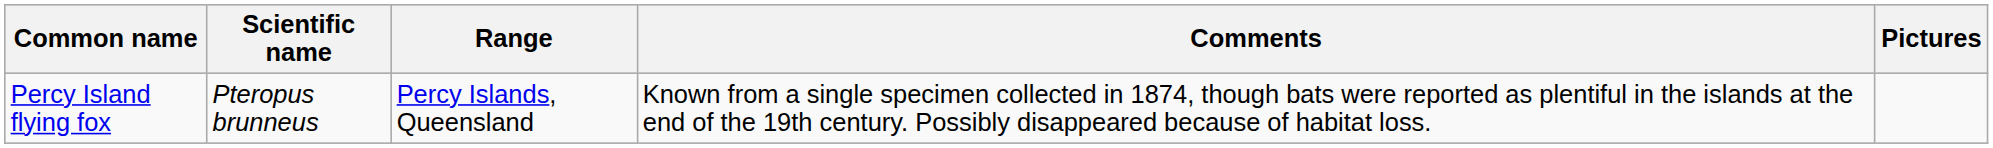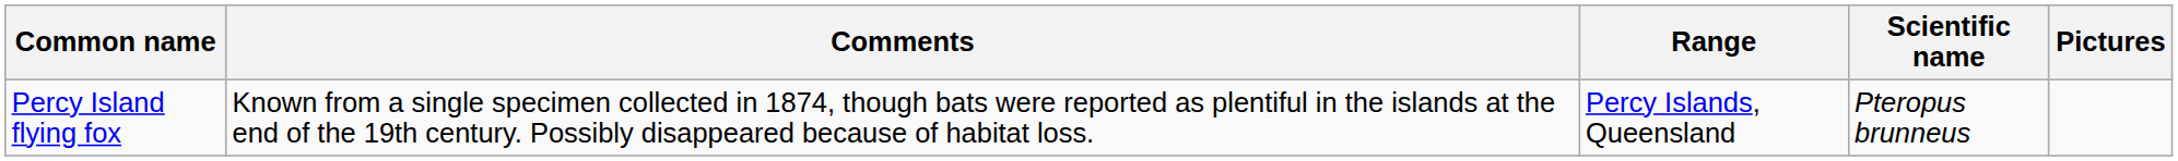columns swapped: Scientific name <-> Comments
